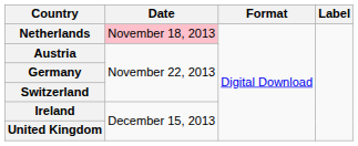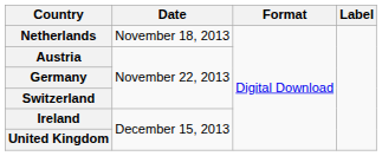Netherlands | Date: pink background -> no background
